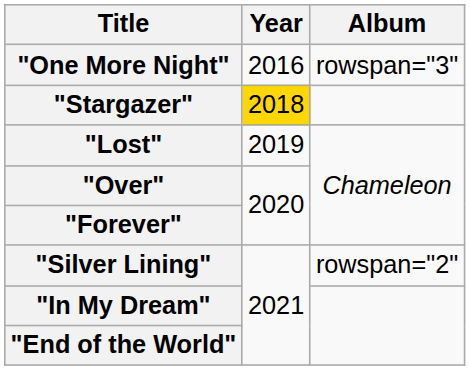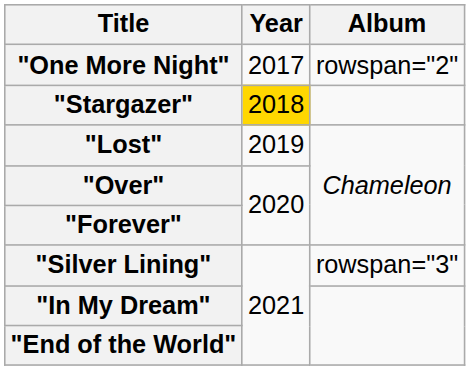"One More Night" | Year: 2016 -> 2017
"One More Night" | Album: rowspan="3" -> rowspan="2"
"Silver Lining" | Album: rowspan="2" -> rowspan="3"
